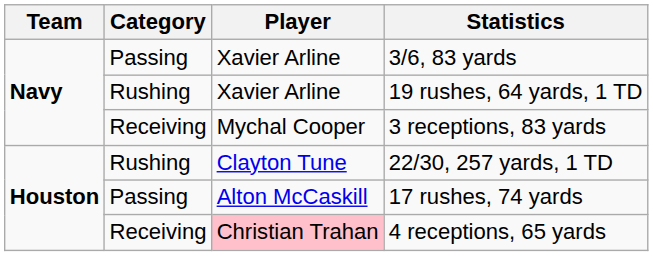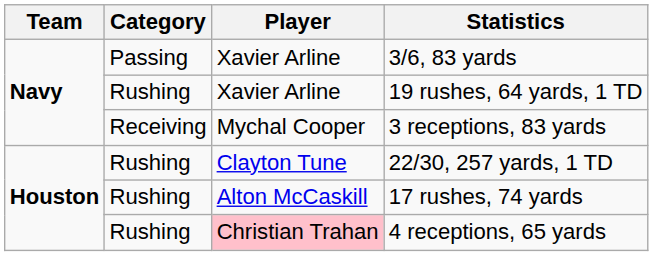17 rushes, 74 yards | Category: Passing -> Rushing
4 receptions, 65 yards | Category: Receiving -> Rushing
